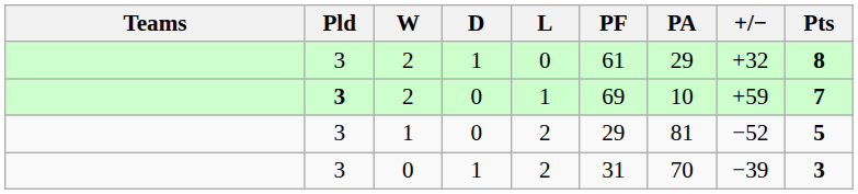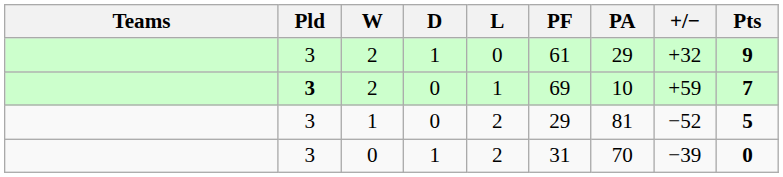row 2 | Pts: 8 -> 9
row 5 | Pts: 3 -> 0
